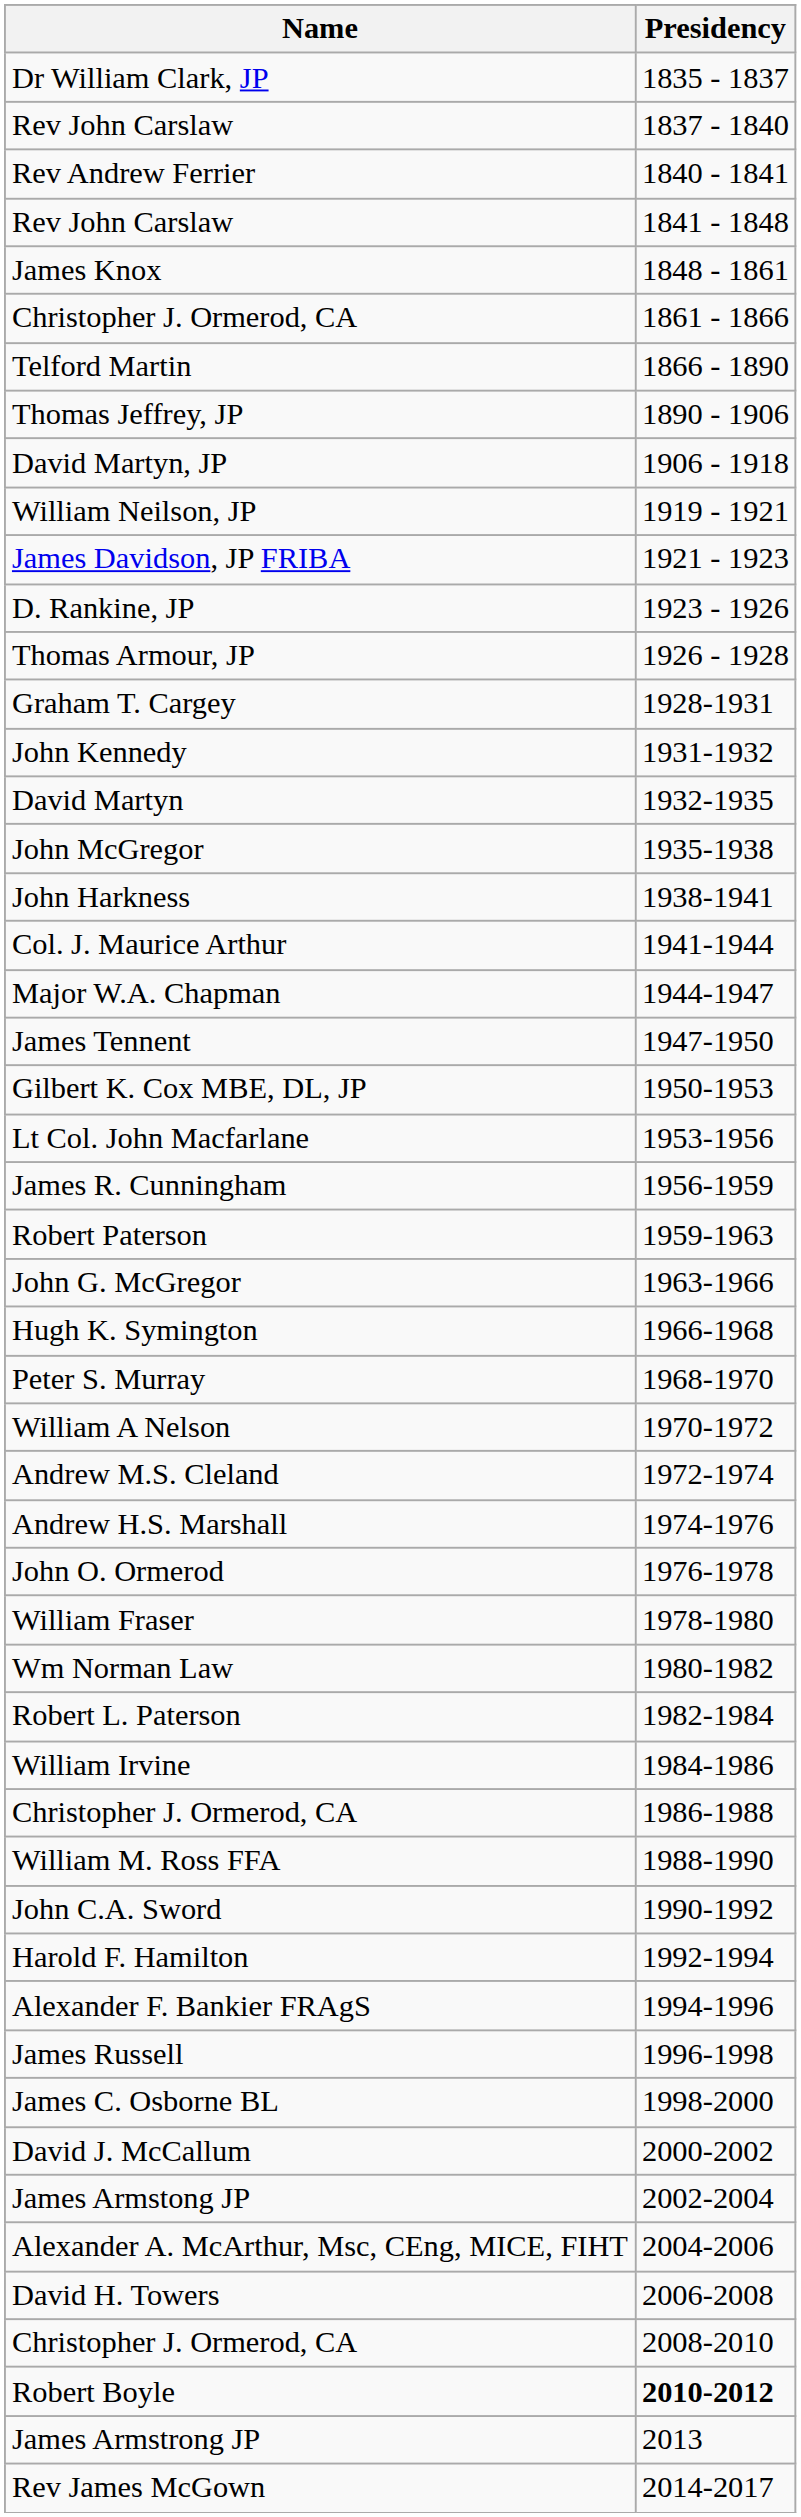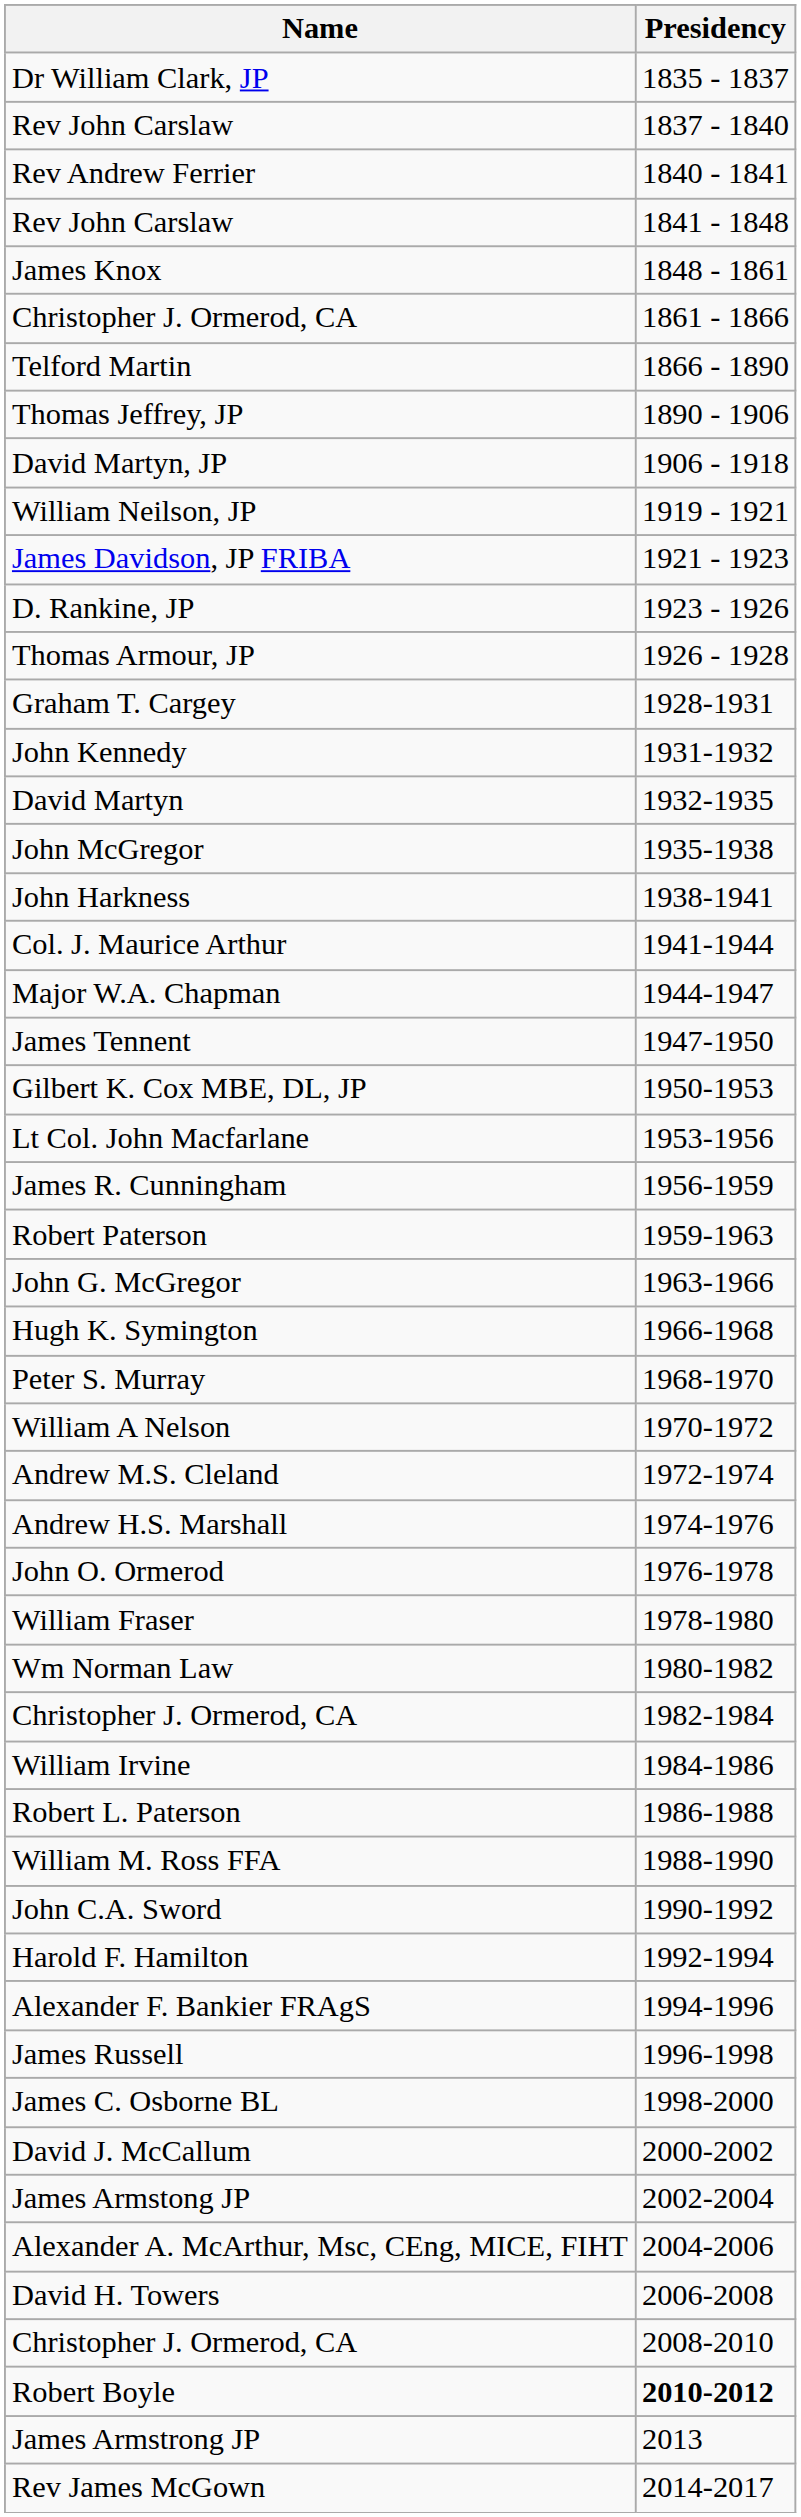row 36 | Name: Robert L. Paterson -> Christopher J. Ormerod, CA
row 38 | Name: Christopher J. Ormerod, CA -> Robert L. Paterson
